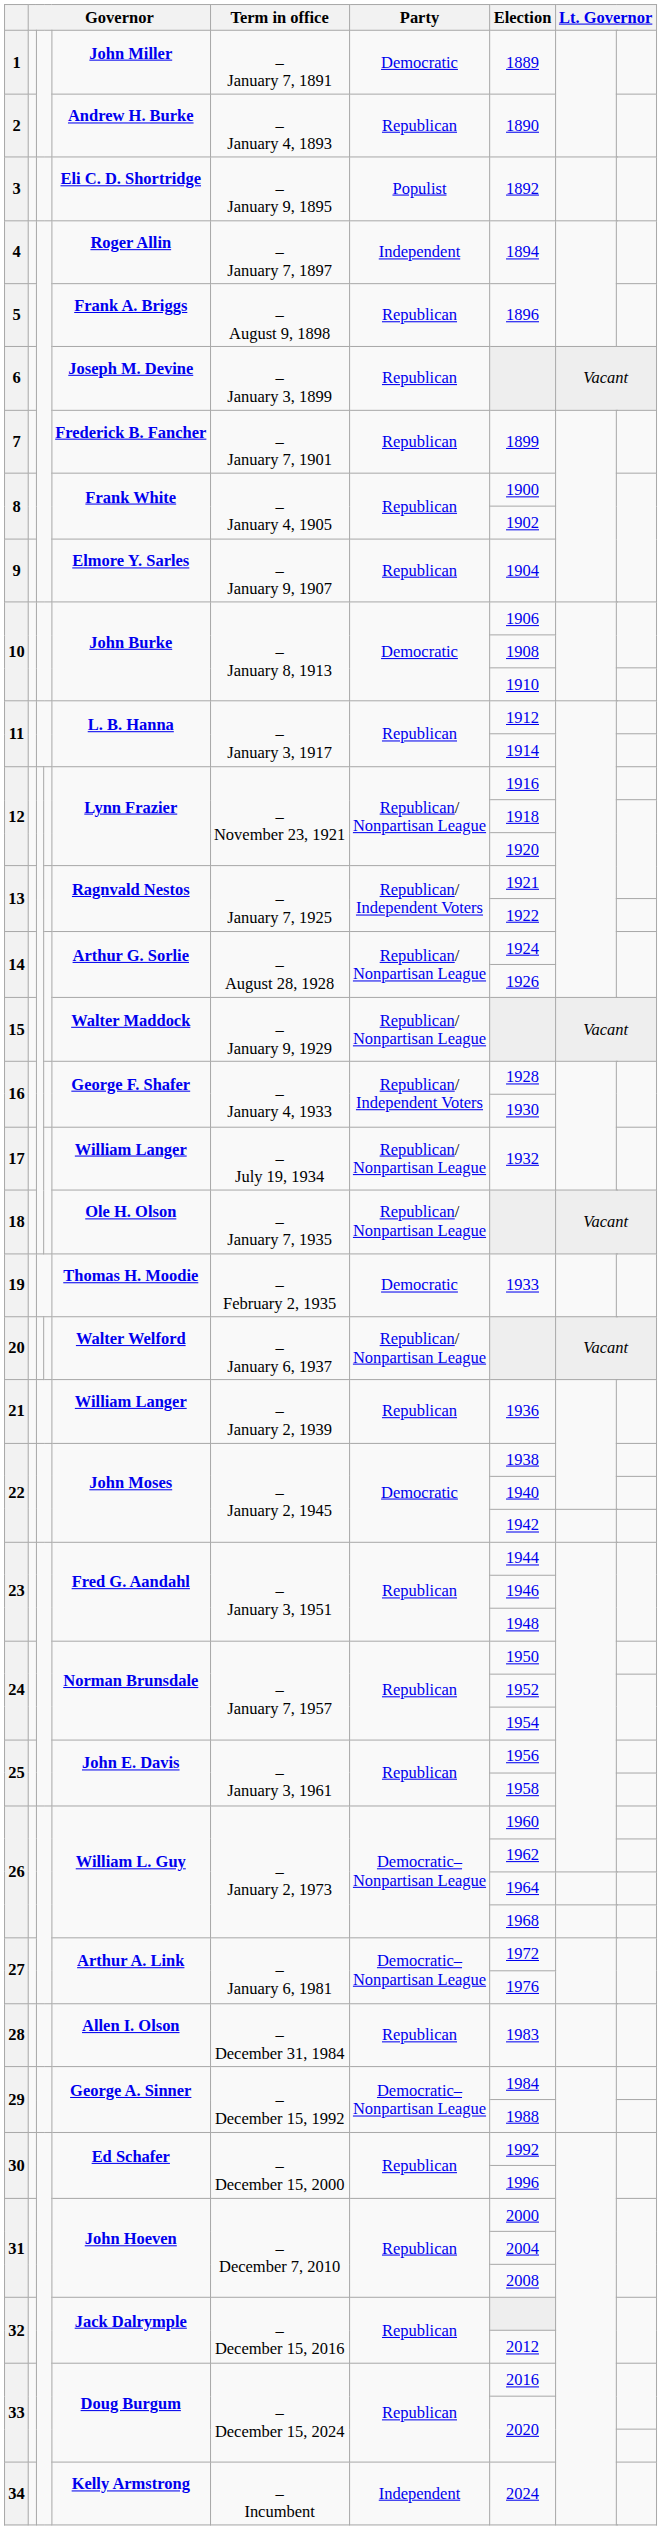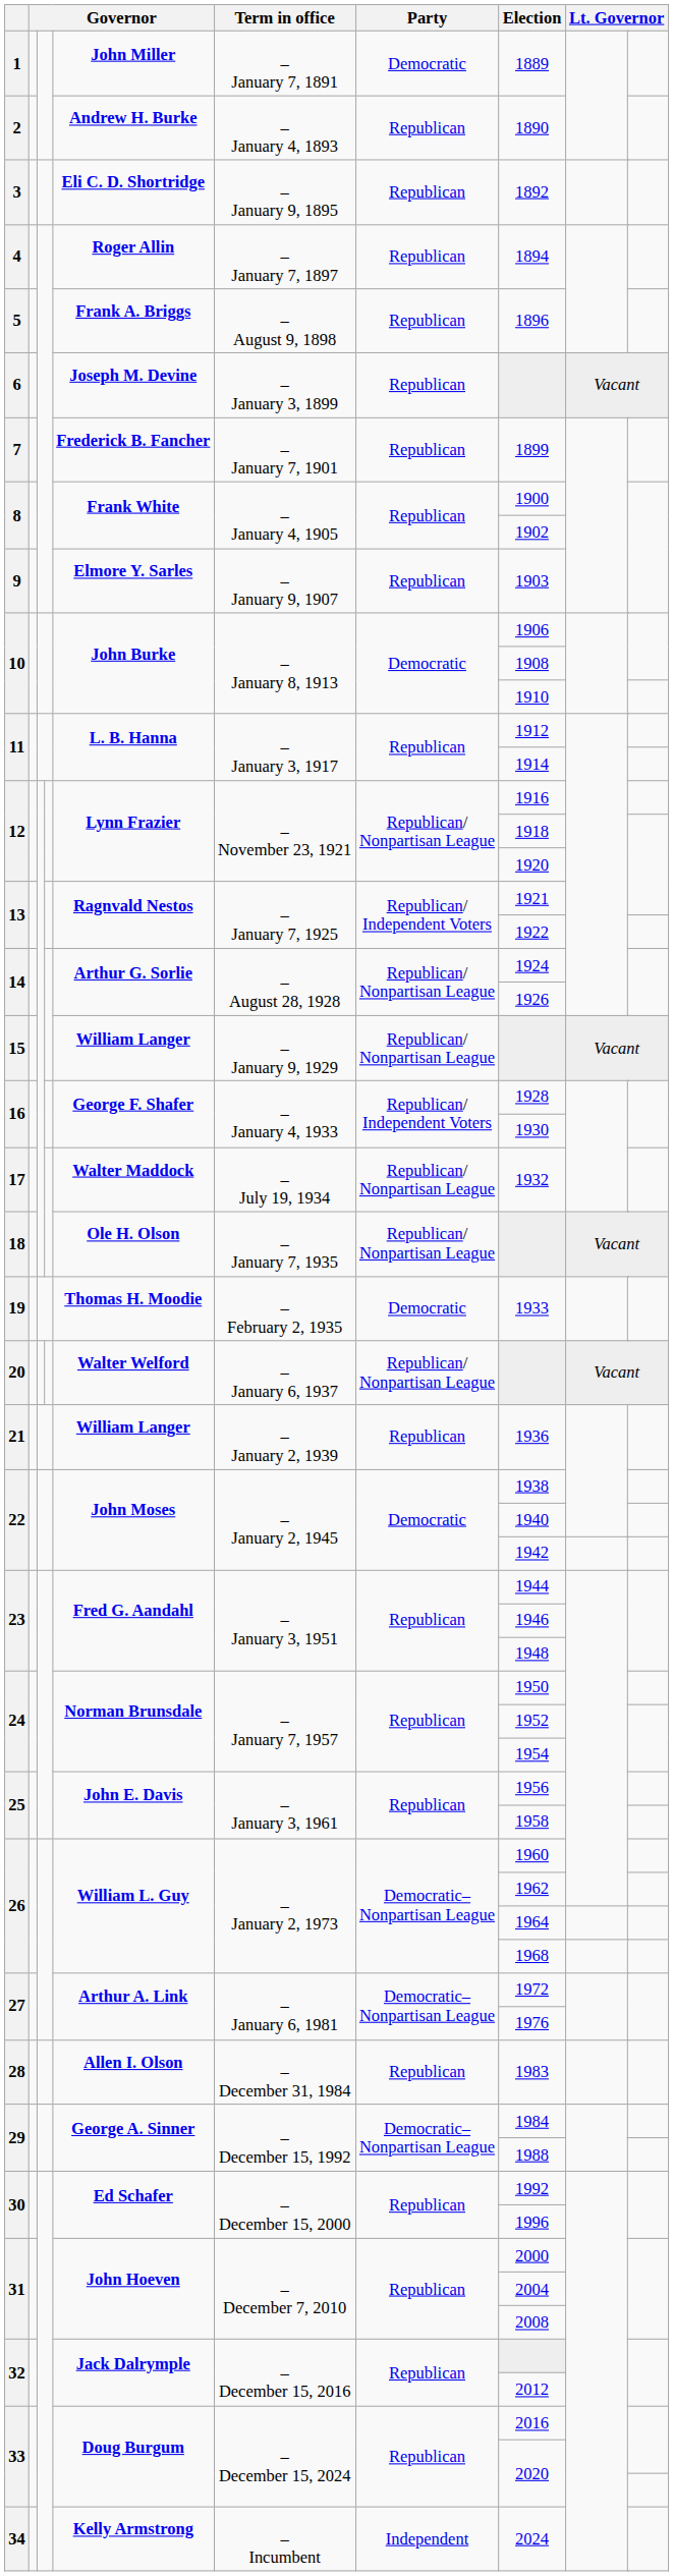3 | Party: Populist -> Republican
4 | Party: Independent -> Republican
9 | Election: 1904 -> 1903
15 | column 5: Walter Maddock -> William Langer
17 | column 5: William Langer -> Walter Maddock
